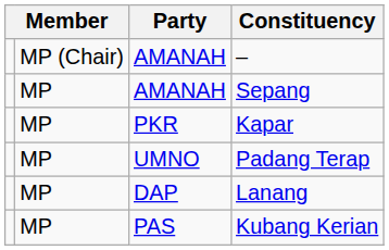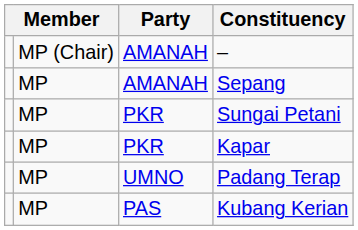+ row: MP | PKR | Sungai Petani
- row: MP | DAP | Lanang
